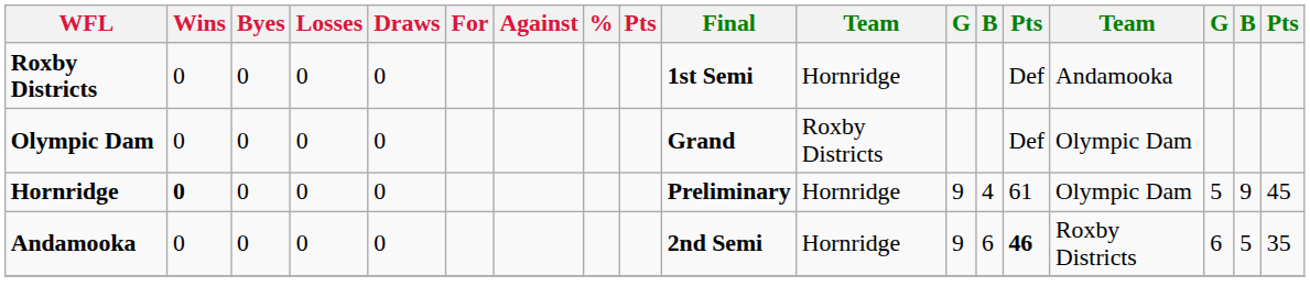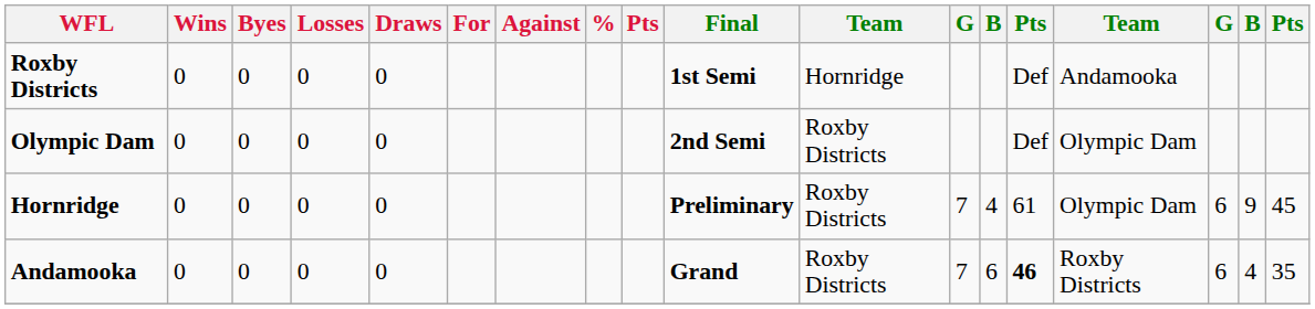row 3 | Final: Grand -> 2nd Semi
row 4 | Wins: bold -> normal
row 4 | column 11: Hornridge -> Roxby Districts
row 4 | column 12: 9 -> 7
row 4 | column 16: 5 -> 6
row 5 | Final: 2nd Semi -> Grand
row 5 | column 11: Hornridge -> Roxby Districts
row 5 | column 12: 9 -> 7
row 5 | column 17: 5 -> 4
